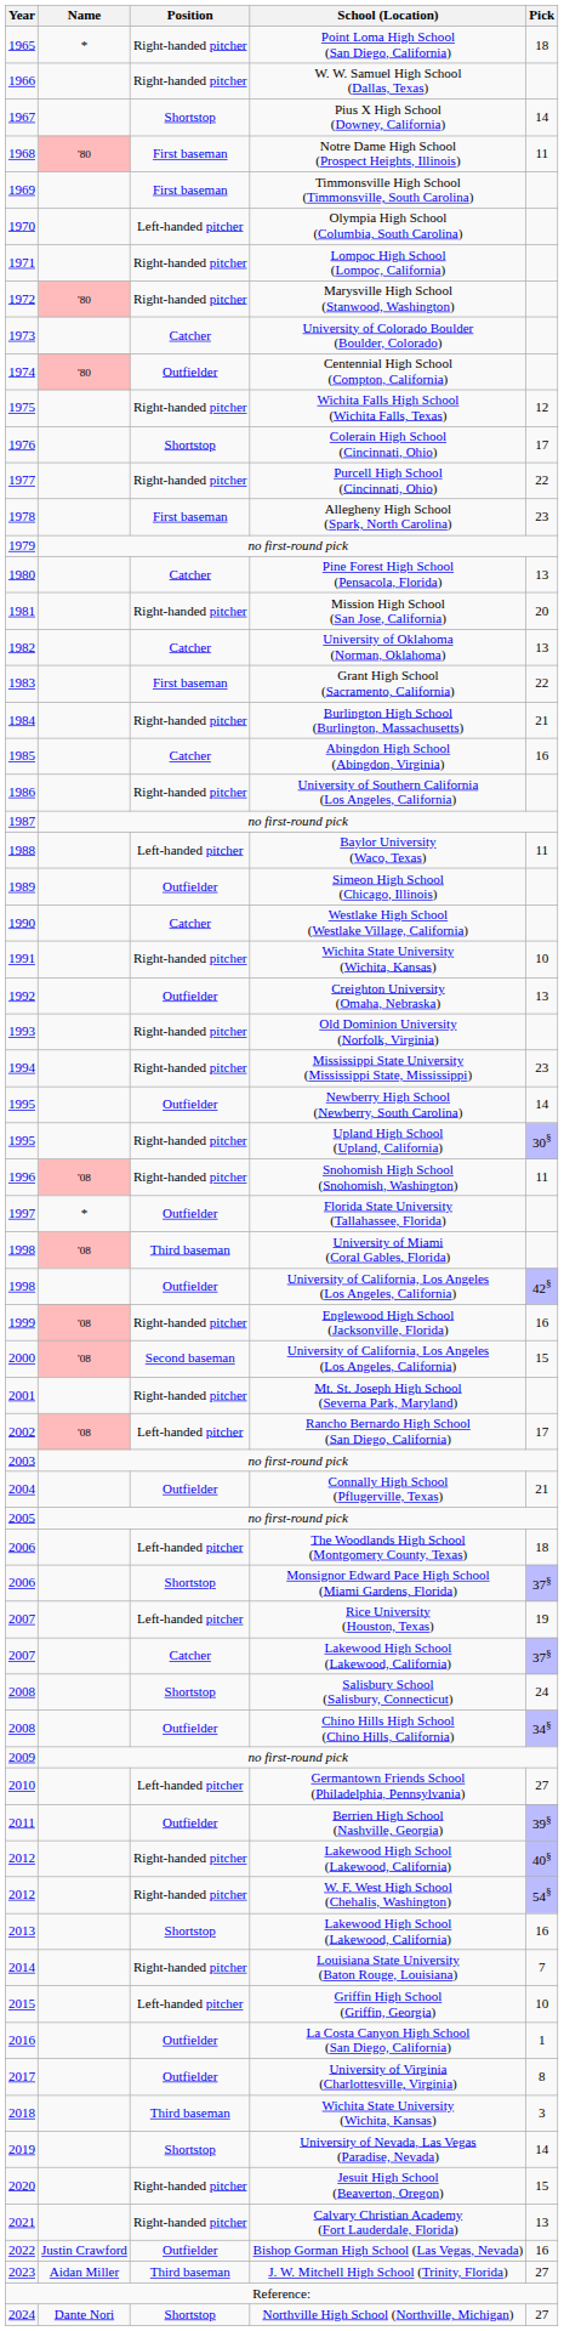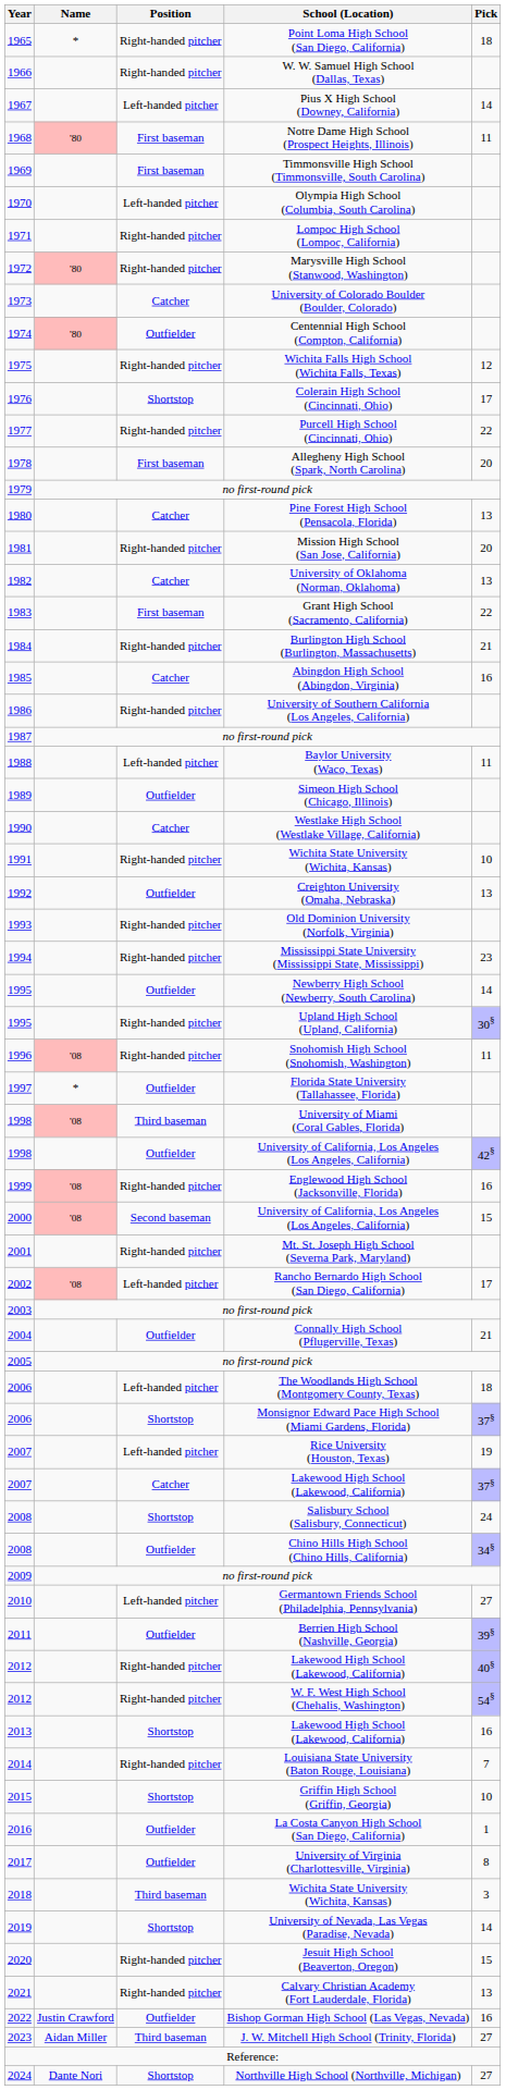1967 | Position: Shortstop -> Left-handed pitcher
1978 | Pick: 23 -> 20
2015 | Position: Left-handed pitcher -> Shortstop
